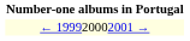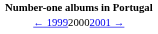row 2 | column 1: lightyellow background -> no background
